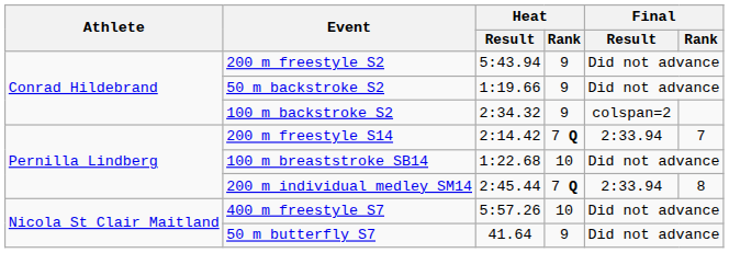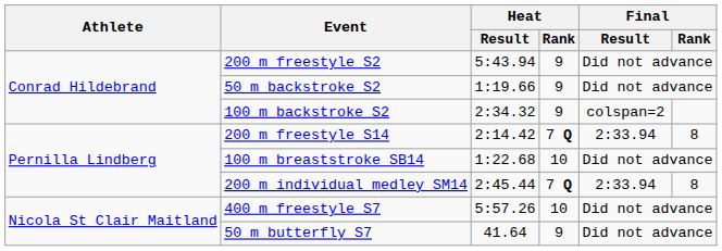200 m freestyle S14 | Final / Rank: 7 -> 8
